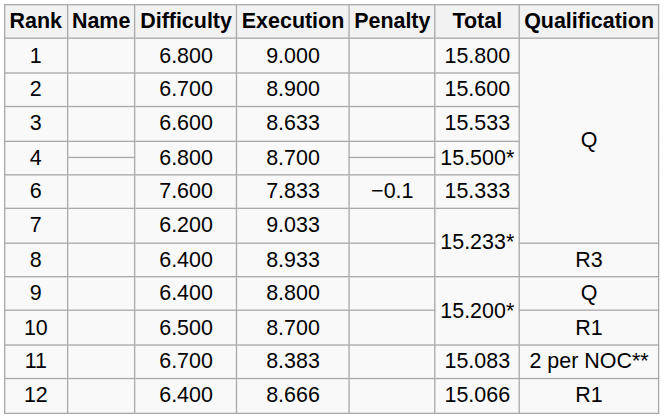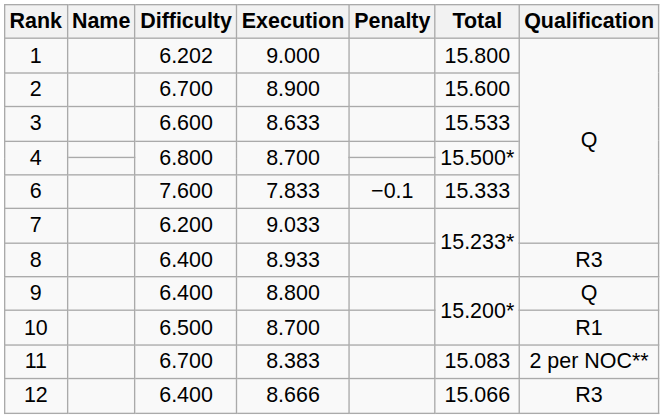1 | Difficulty: 6.800 -> 6.202
12 | Qualification: R1 -> R3
